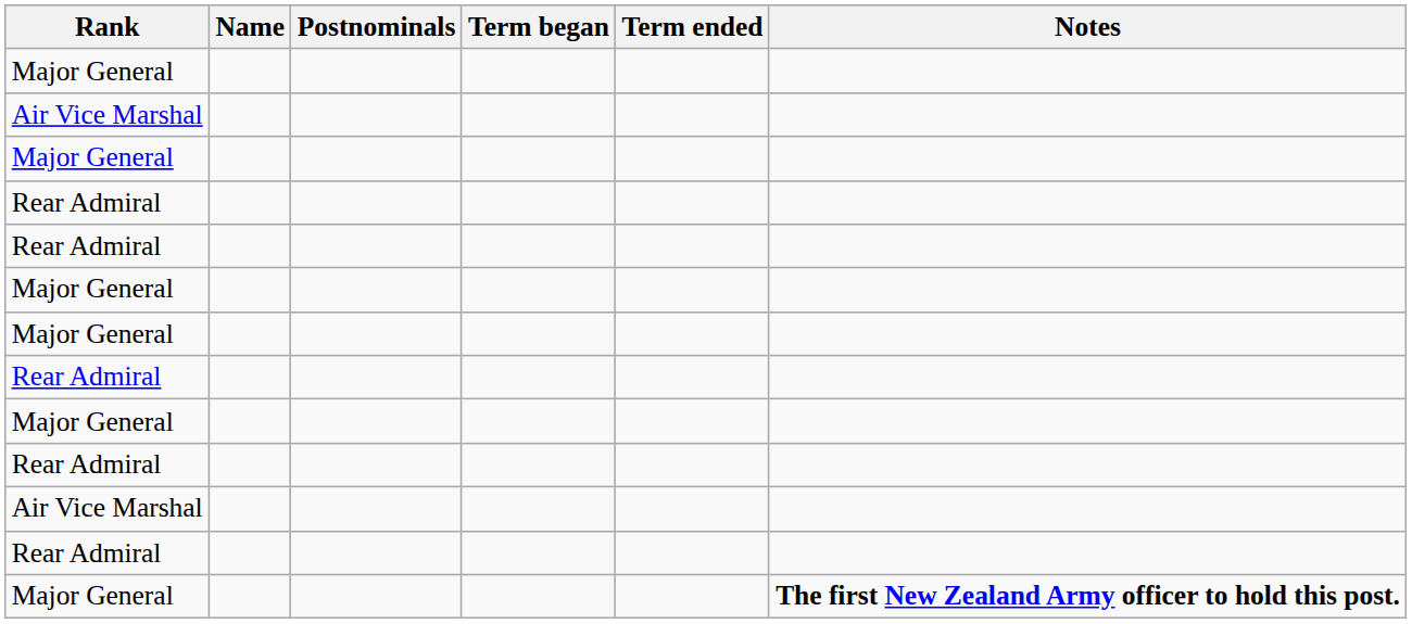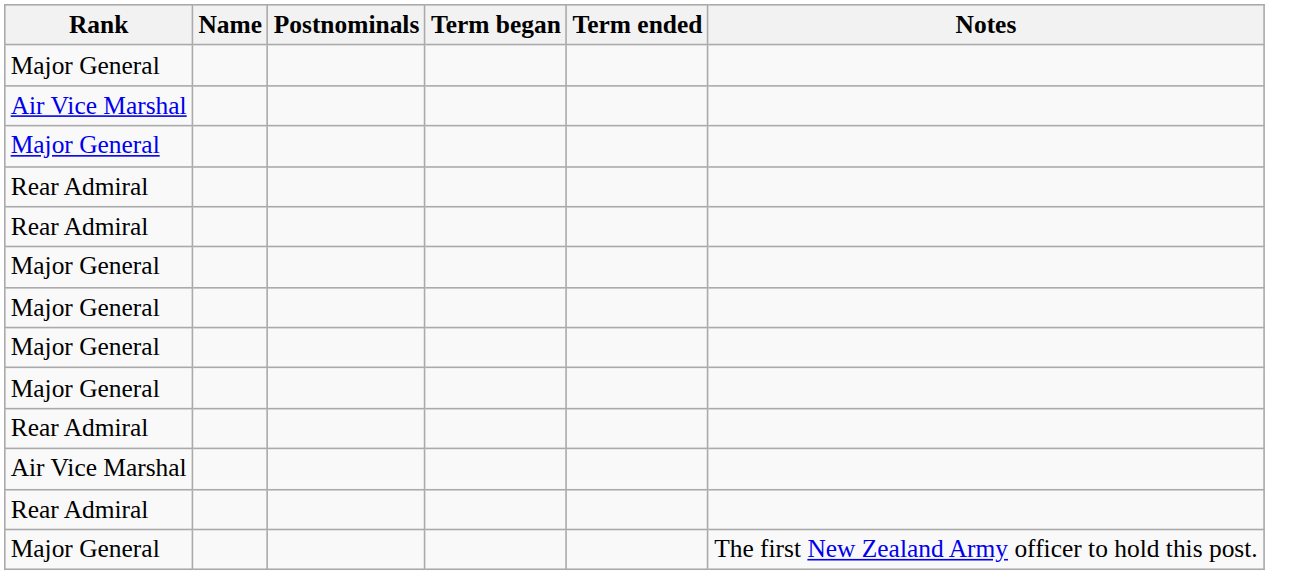row 9 | Rank: Rear Admiral -> Major General
row 14 | Notes: bold -> normal
